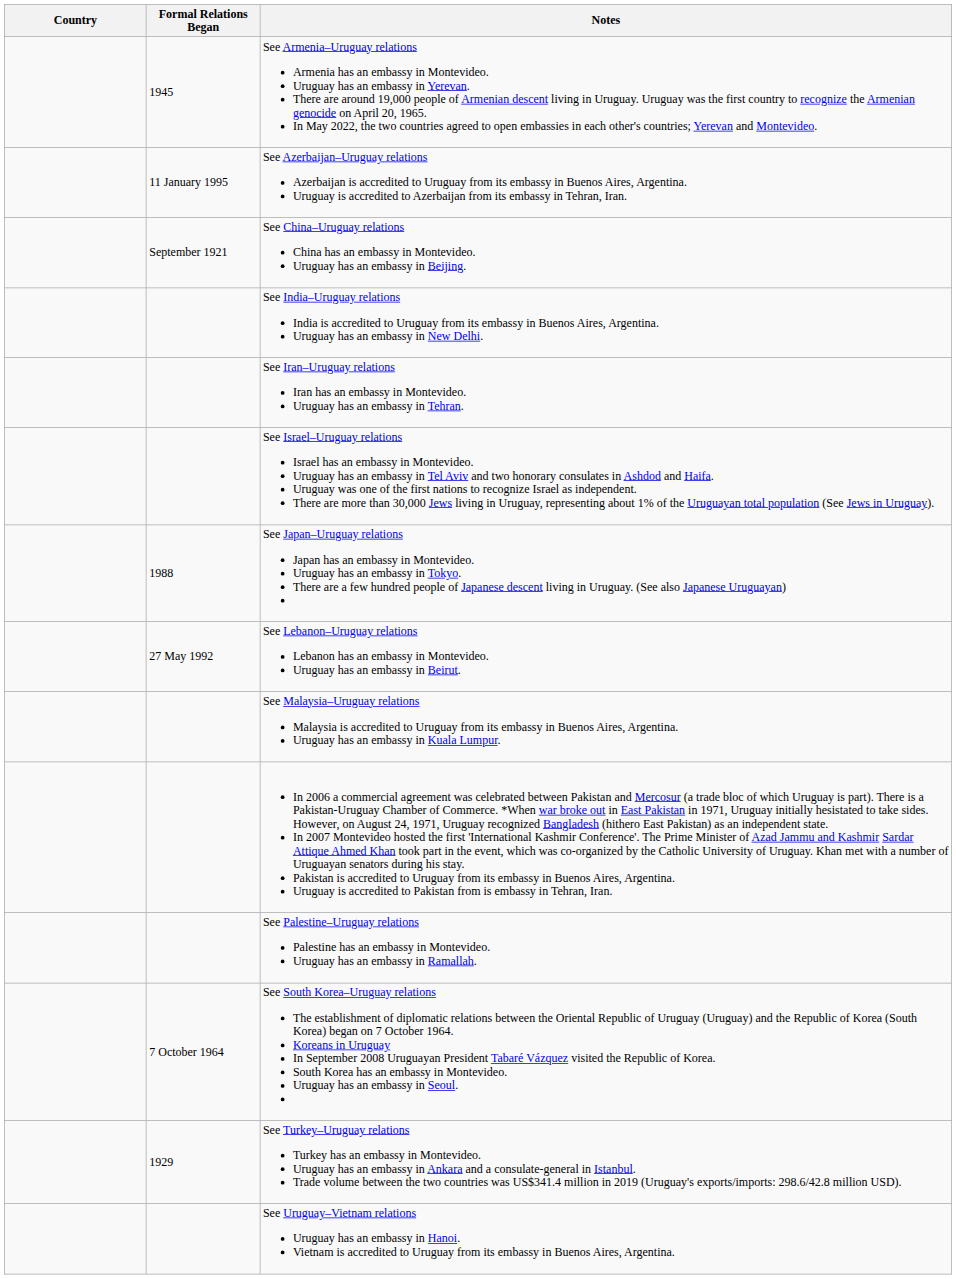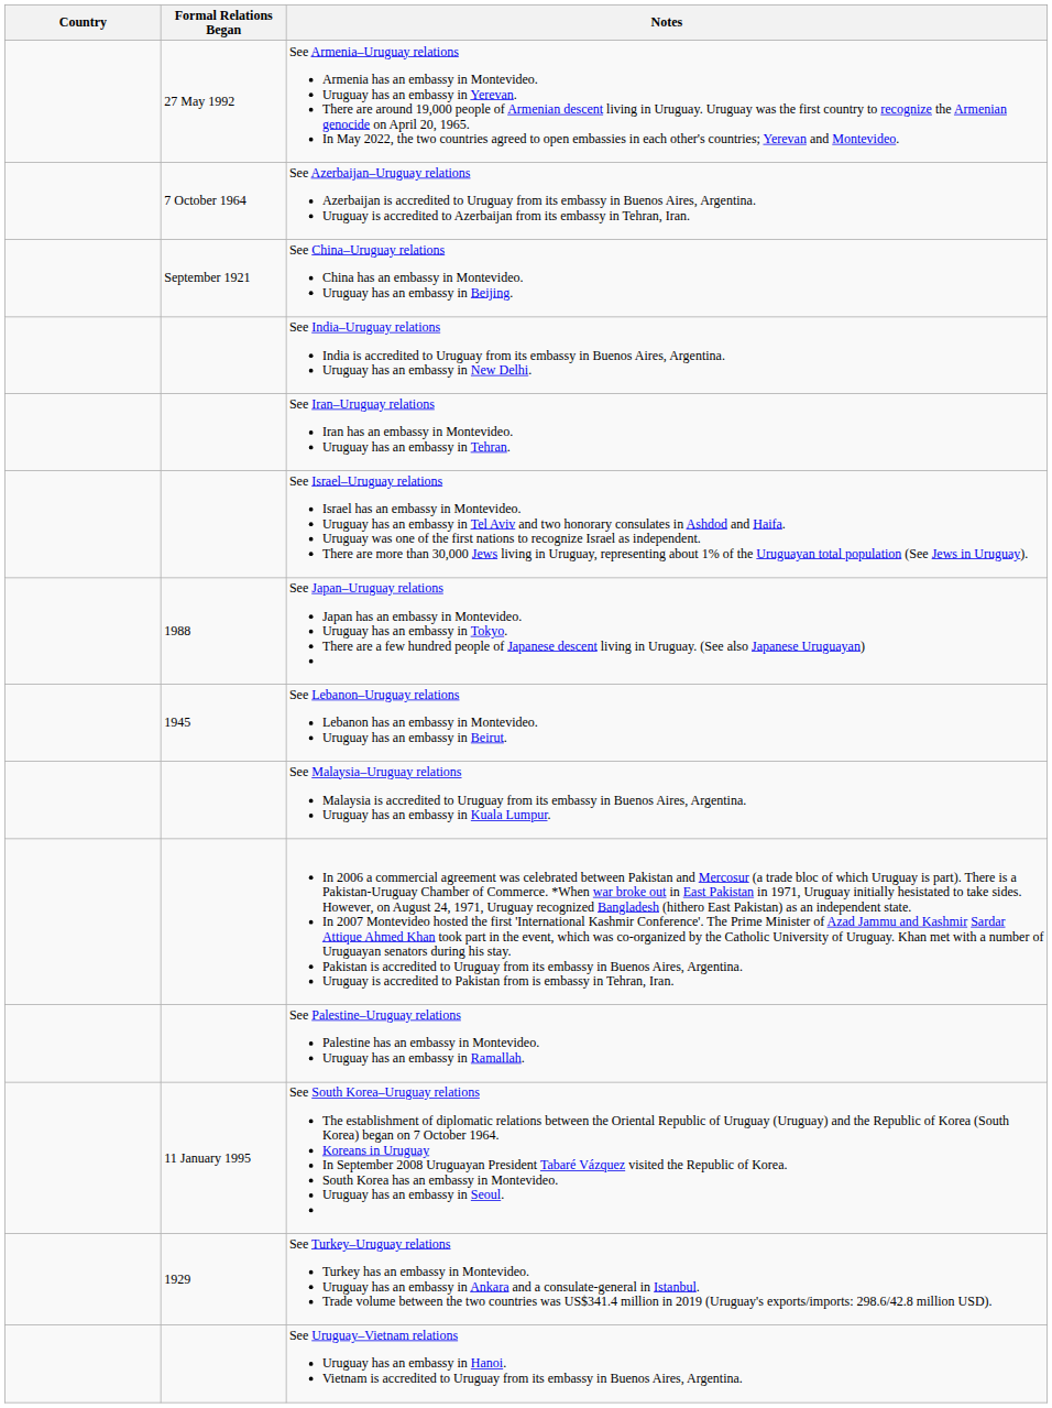row 2 | Formal Relations Began: 1945 -> 27 May 1992
row 3 | Formal Relations Began: 11 January 1995 -> 7 October 1964
row 9 | Formal Relations Began: 27 May 1992 -> 1945
row 13 | Formal Relations Began: 7 October 1964 -> 11 January 1995
